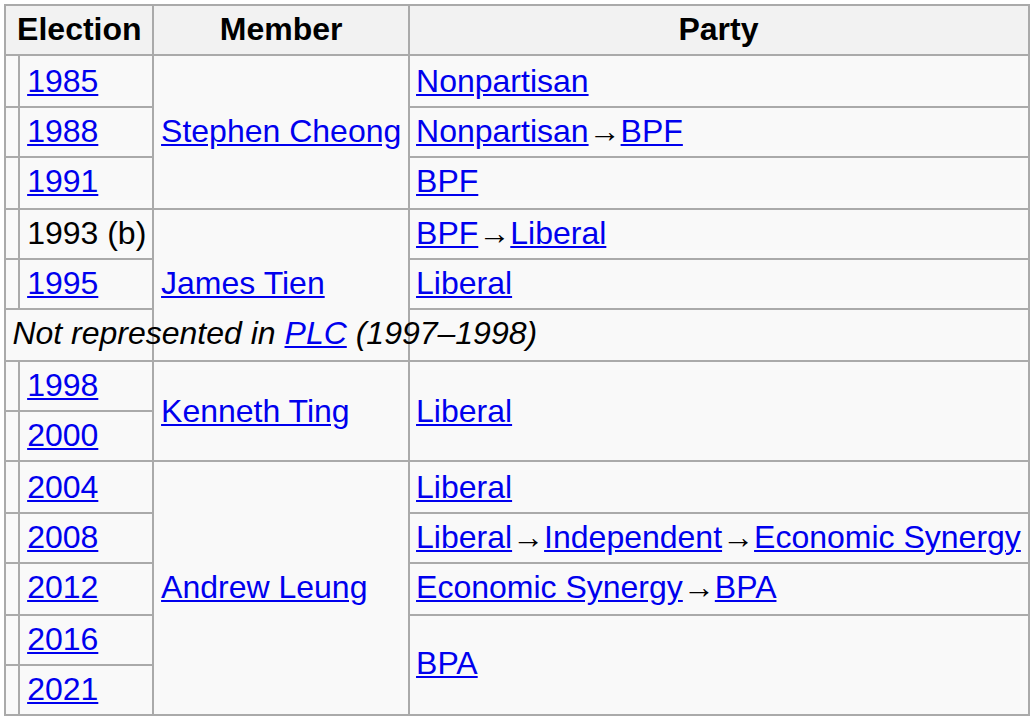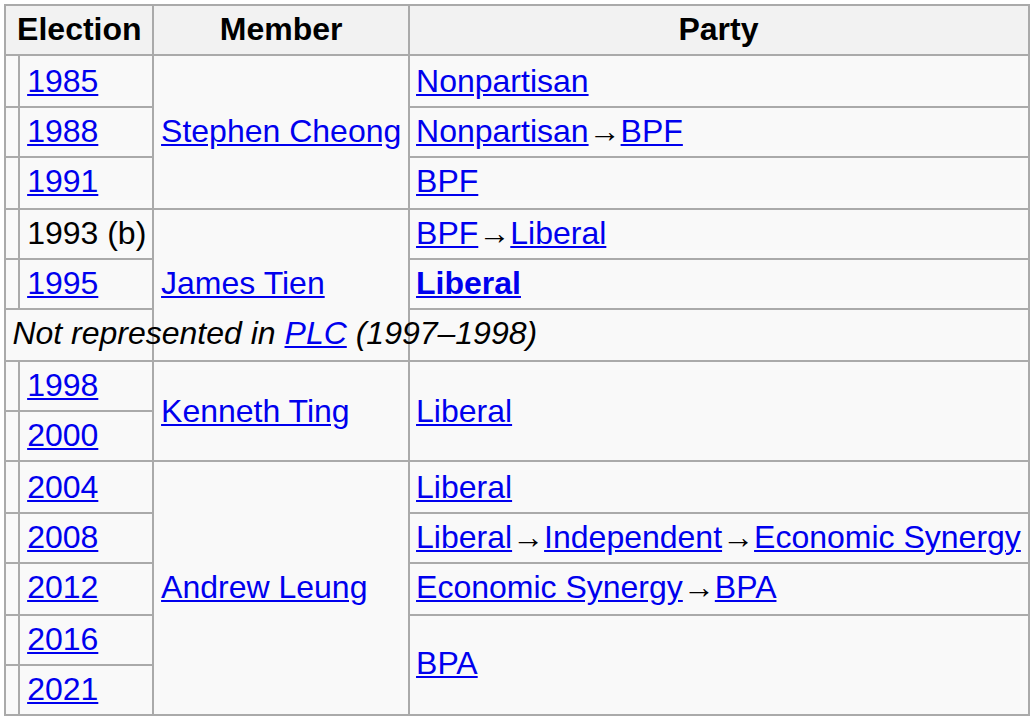1995 | Party: normal -> bold
